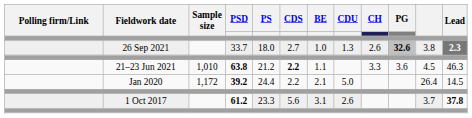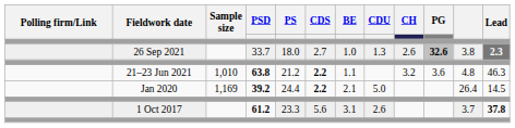21–23 Jun 2021 | CH: 3.3 -> 3.2
21–23 Jun 2021 | column 11: 4.5 -> 4.8
Jan 2020 | Sample size: 1,172 -> 1,169
Jan 2020 | CDS: normal -> bold
